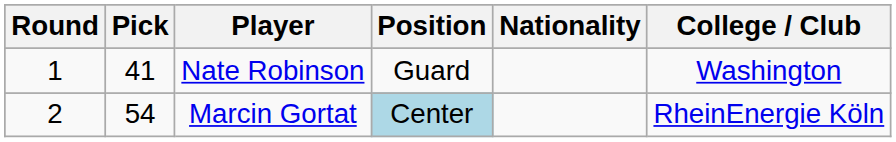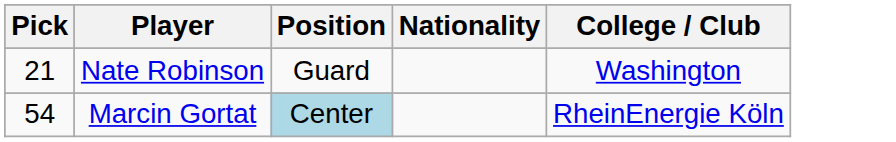- column: Round | 1 | 2
Nate Robinson | Pick: 41 -> 21
